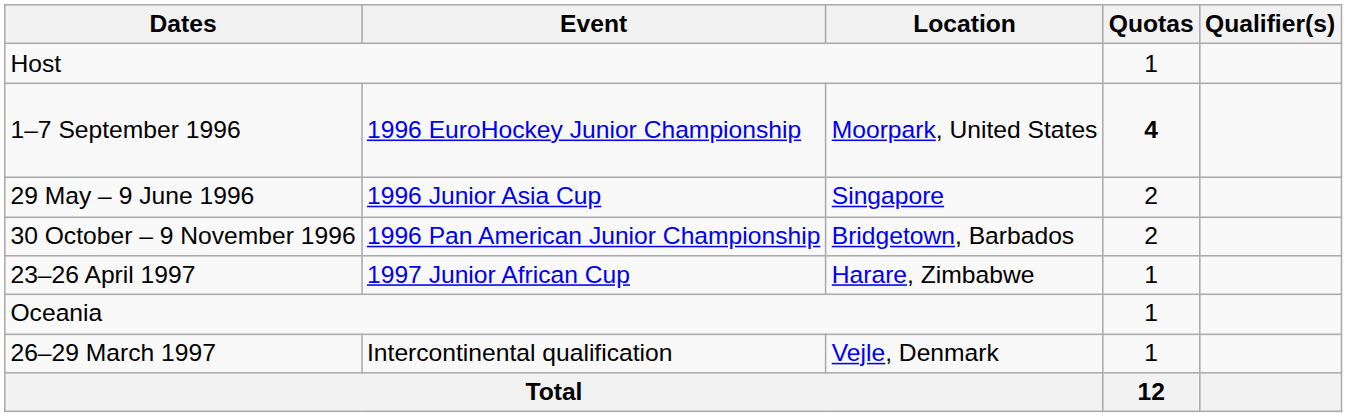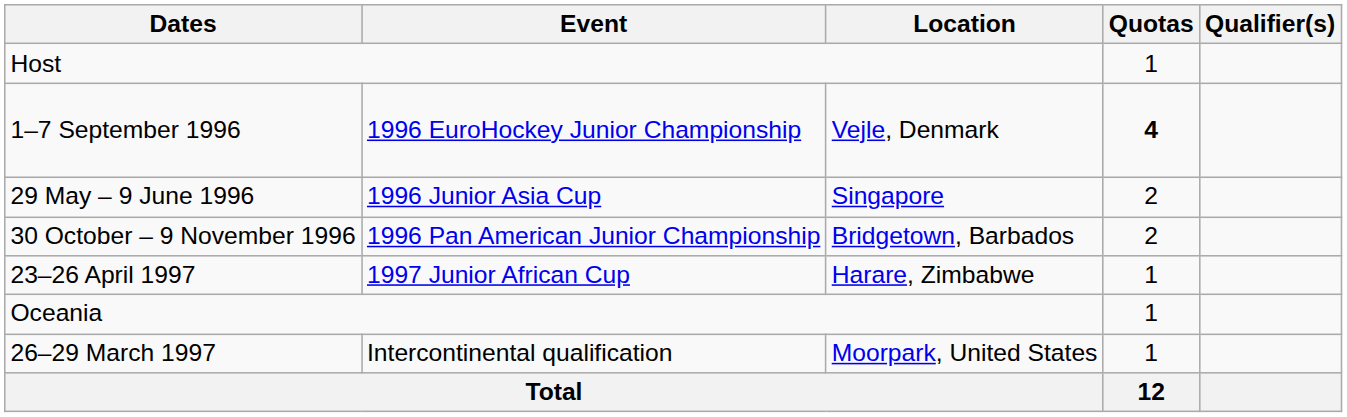1–7 September 1996 | Location: Moorpark, United States -> Vejle, Denmark
26–29 March 1997 | Location: Vejle, Denmark -> Moorpark, United States
